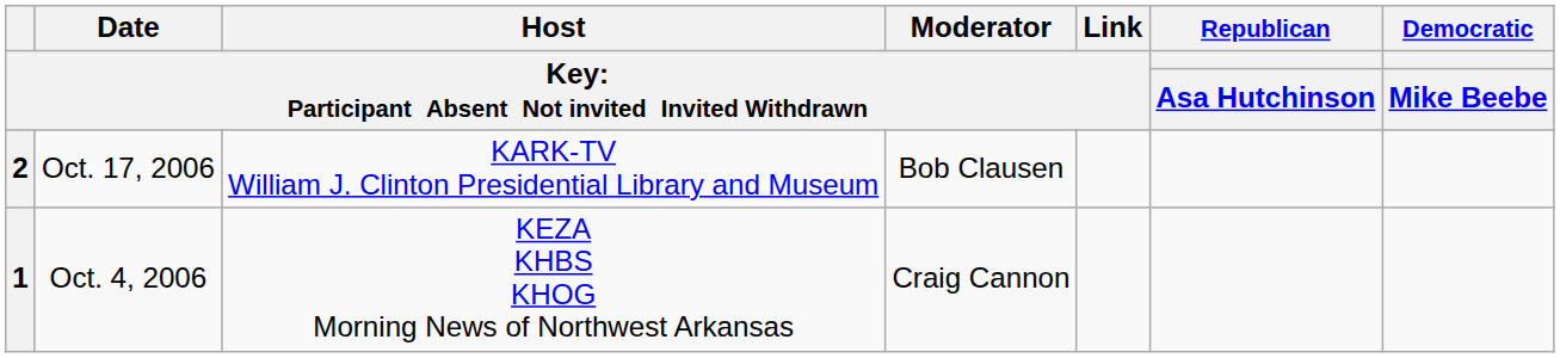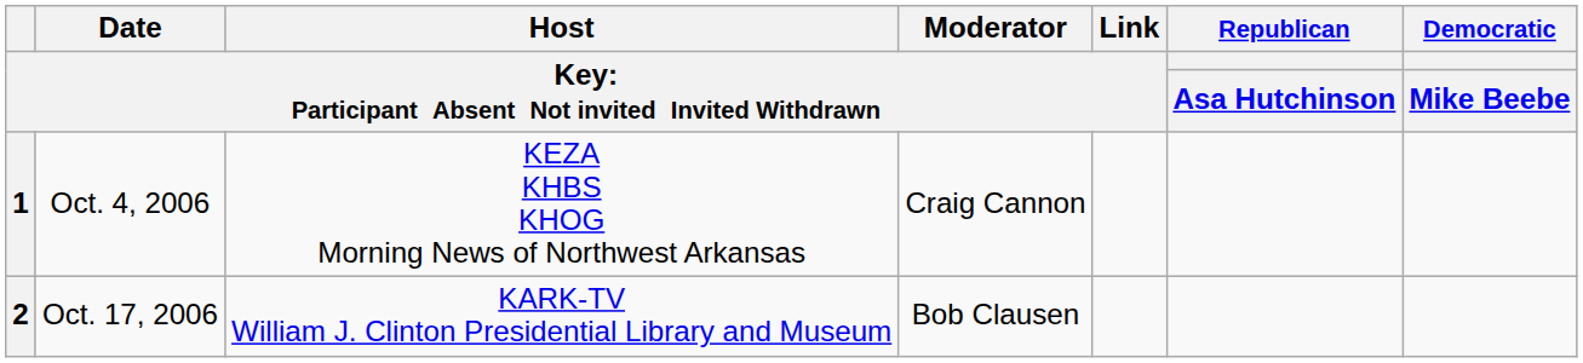rows swapped: 1 <-> 2
